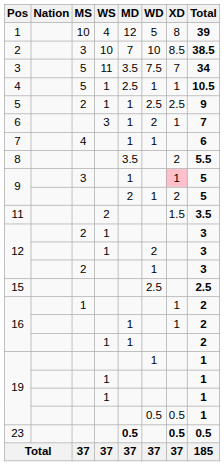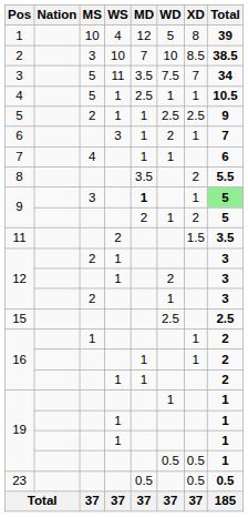9 / 3 | MD: normal -> bold
9 / 3 | XD: pink background -> no background
9 / 3 | Total: no background -> lightgreen background
23 | MD: bold -> normal
23 | XD: bold -> normal
